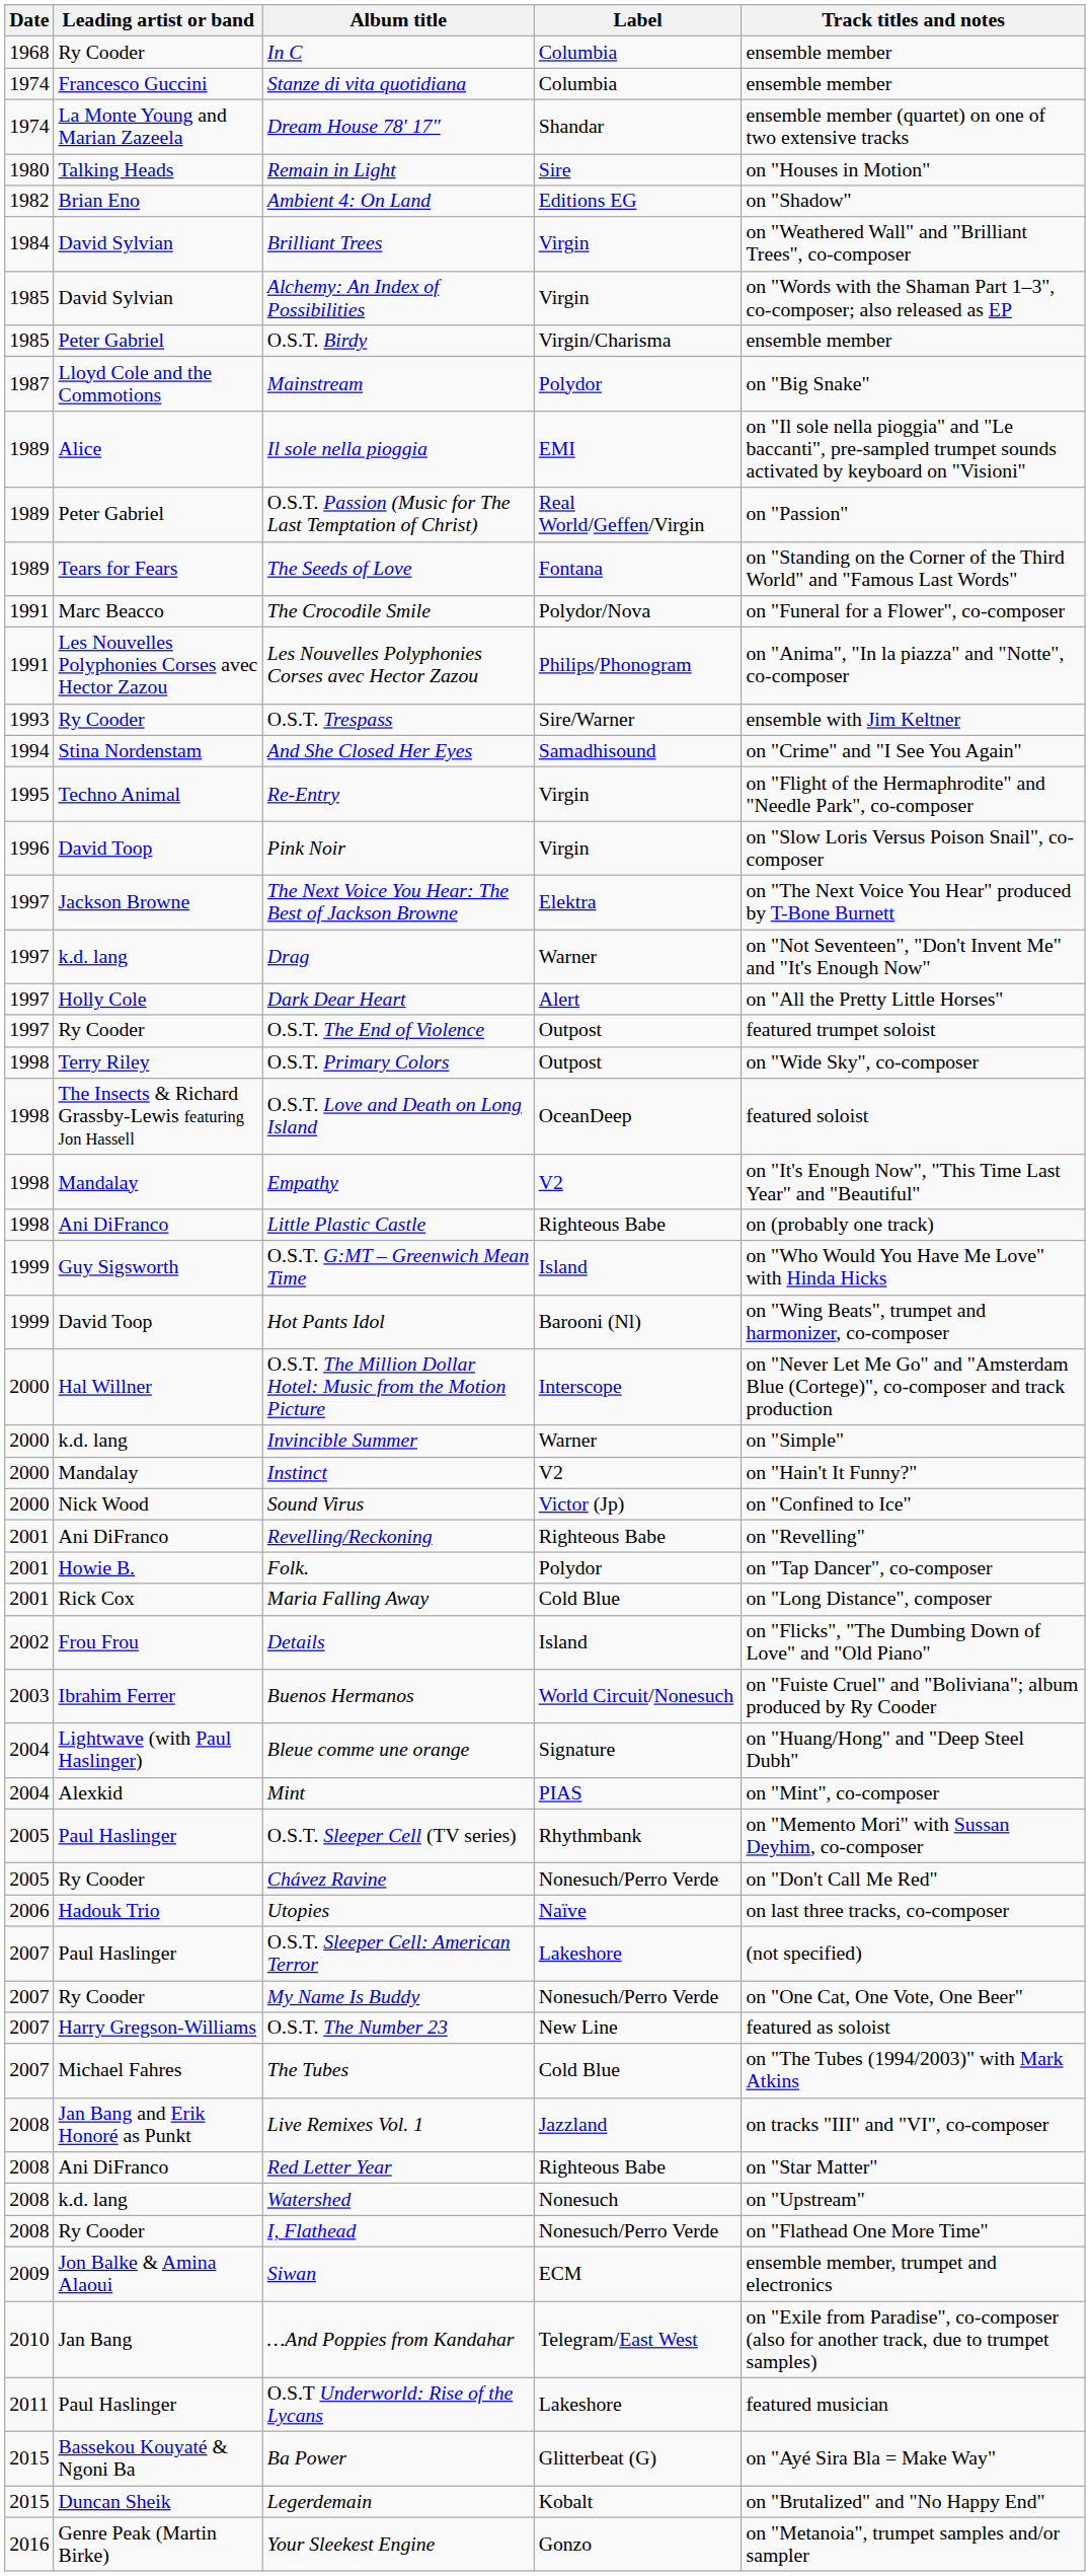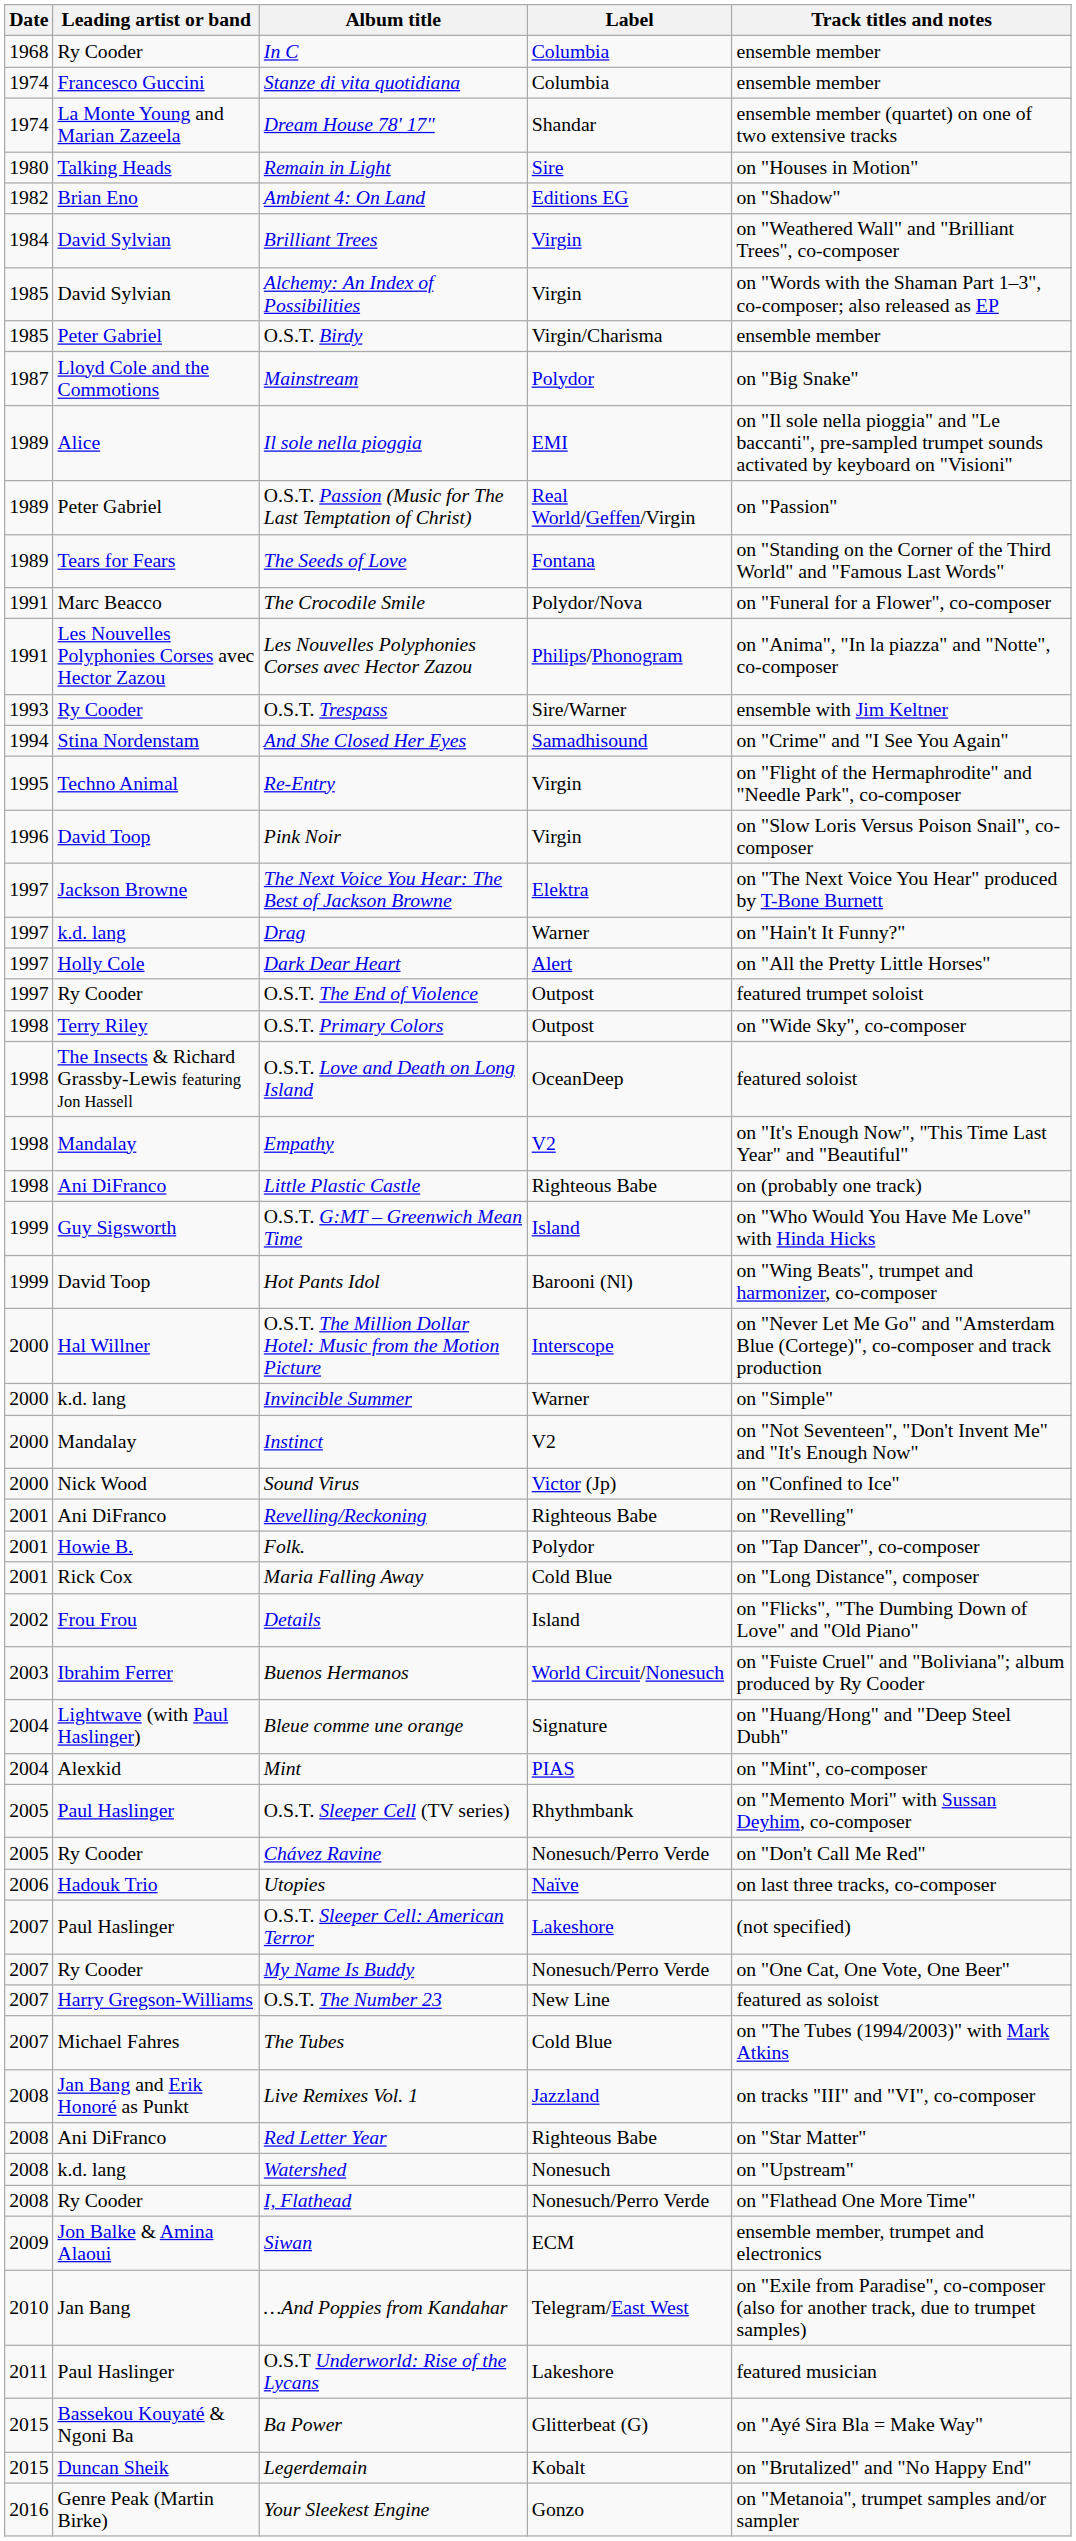Drag | Track titles and notes: on "Not Seventeen", "Don't Invent Me" and "It's Enough Now" -> on "Hain't It Funny?"
Instinct | Track titles and notes: on "Hain't It Funny?" -> on "Not Seventeen", "Don't Invent Me" and "It's Enough Now"
